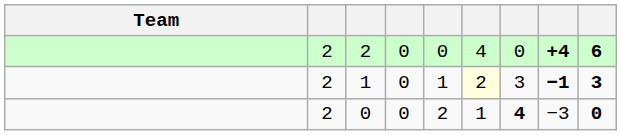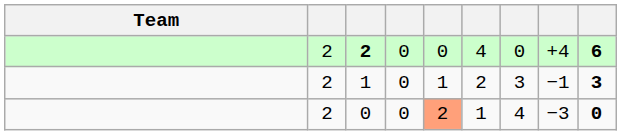row 2 | column 3: normal -> bold
row 2 | column 8: bold -> normal
row 3 | column 6: lightyellow background -> no background
row 3 | column 8: bold -> normal
row 4 | column 5: no background -> lightsalmon background
row 4 | column 7: bold -> normal
